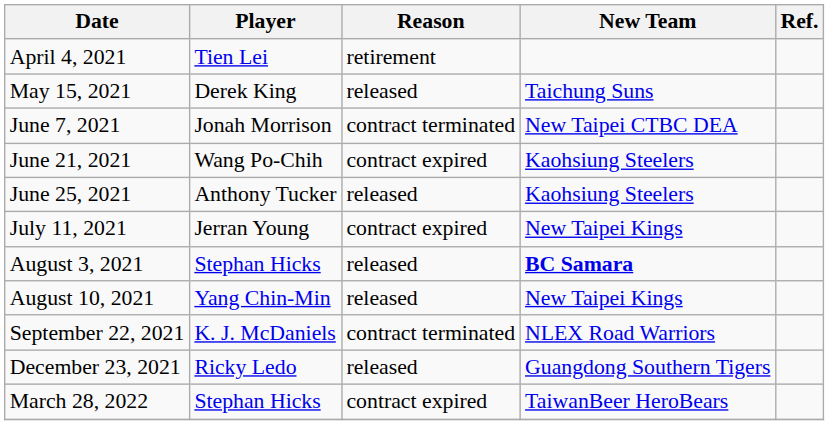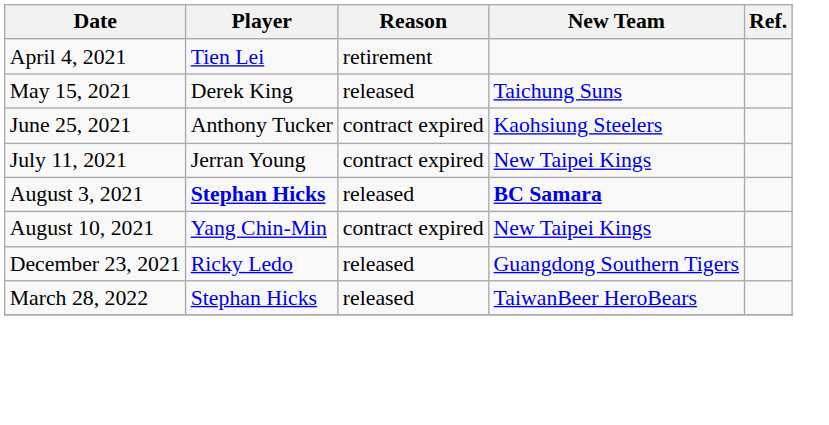- row: June 7, 2021 | Jonah Morrison | contract terminated | New Taipei CTBC DEA
- row: June 21, 2021 | Wang Po-Chih | contract expired | Kaohsiung Steelers
June 25, 2021 | Reason: released -> contract expired
August 3, 2021 | Player: normal -> bold
August 10, 2021 | Reason: released -> contract expired
- row: September 22, 2021 | K. J. McDaniels | contract terminated | NLEX Road Warriors
March 28, 2022 | Reason: contract expired -> released
